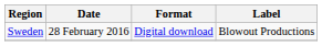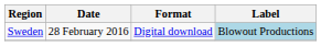Sweden | Label: no background -> lightblue background
